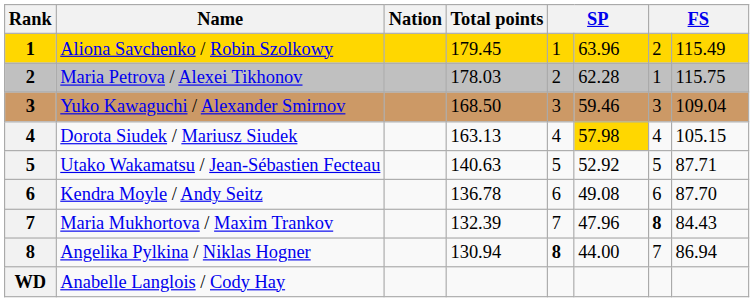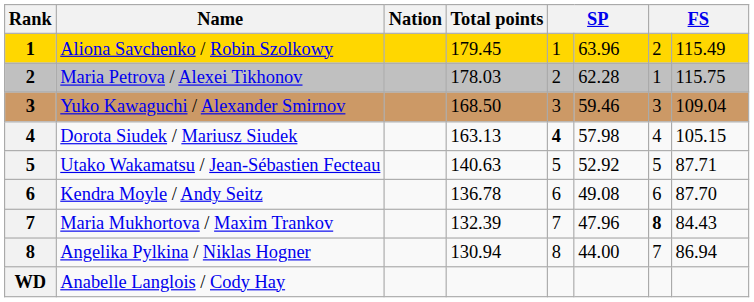Dorota Siudek / Mariusz Siudek | column 5: normal -> bold
Dorota Siudek / Mariusz Siudek | column 6: gold background -> no background
Angelika Pylkina / Niklas Hogner | column 5: bold -> normal
